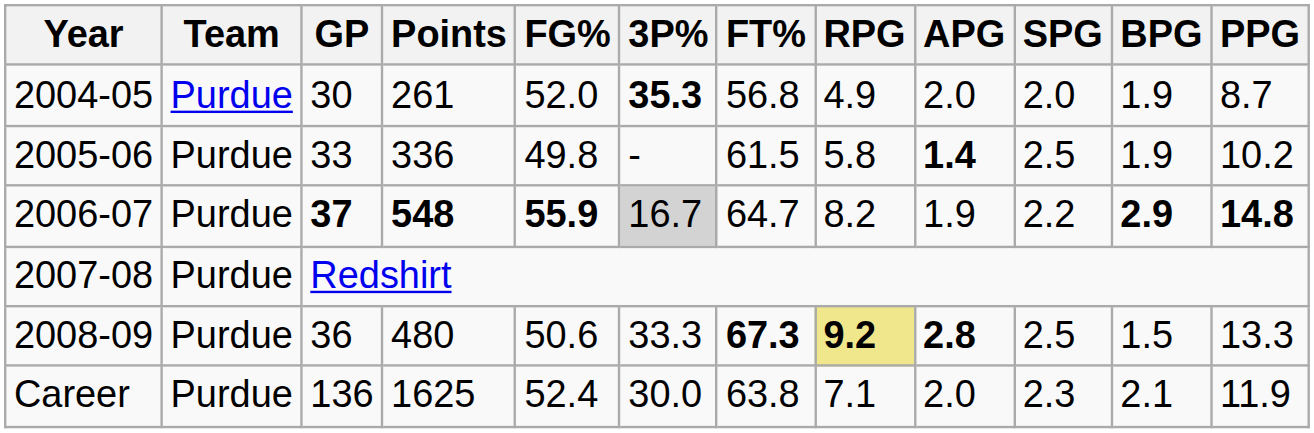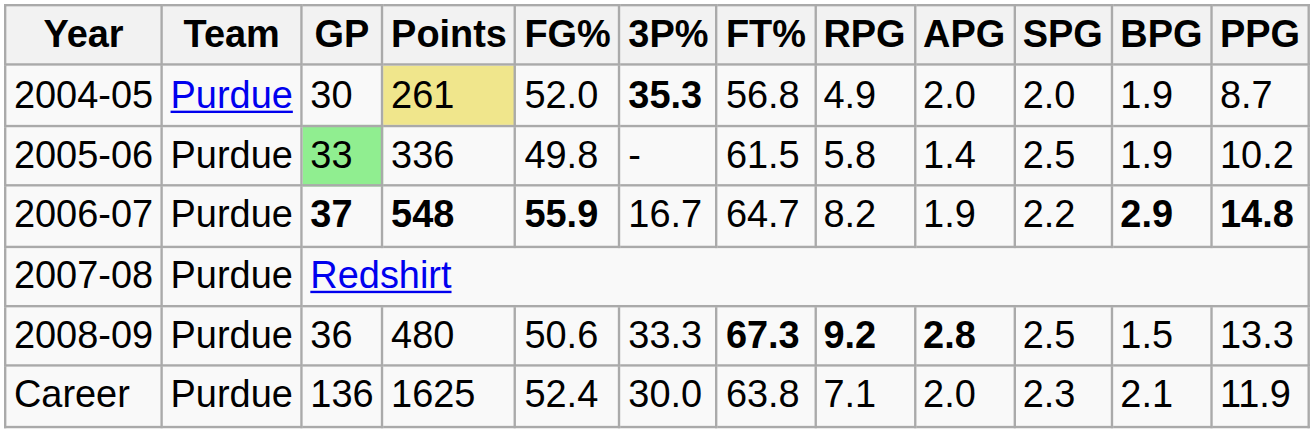2004-05 | Points: no background -> khaki background
2005-06 | GP: no background -> lightgreen background
2005-06 | APG: bold -> normal
2006-07 | 3P%: lightgrey background -> no background
2008-09 | RPG: khaki background -> no background
